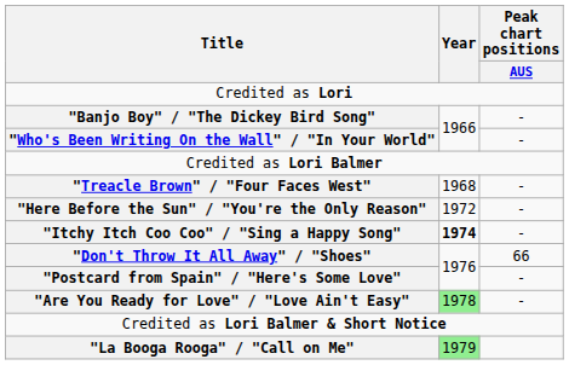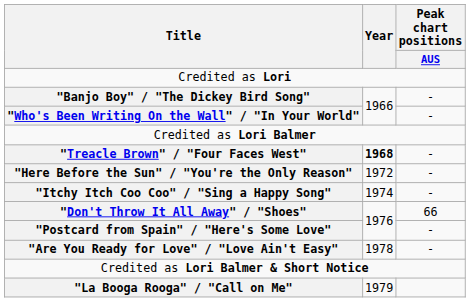"Treacle Brown" / "Four Faces West" | Year: normal -> bold
"Itchy Itch Coo Coo" / "Sing a Happy Song" | Year: bold -> normal
"Are You Ready for Love" / "Love Ain't Easy" | Year: lightgreen background -> no background
"La Booga Rooga" / "Call on Me" | Year: lightgreen background -> no background
